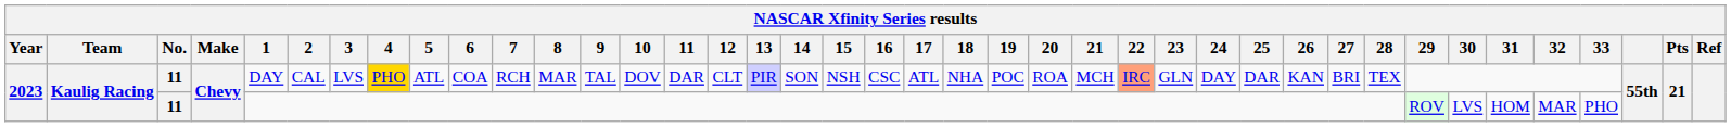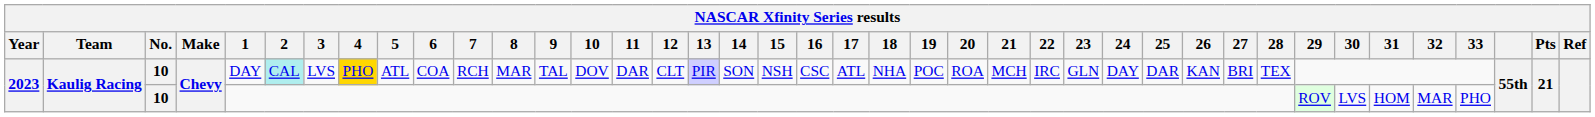row 3 | No.: 11 -> 10
row 3 | 2: no background -> paleturquoise background
row 3 | 22: lightsalmon background -> no background
row 4 | No.: 11 -> 10
